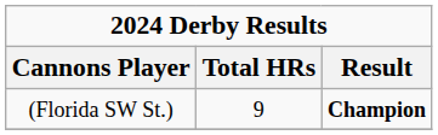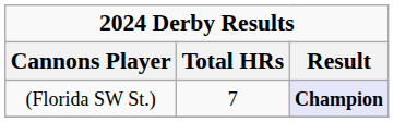(Florida SW St.) | Total HRs: 9 -> 7
(Florida SW St.) | Result: no background -> lavender background
